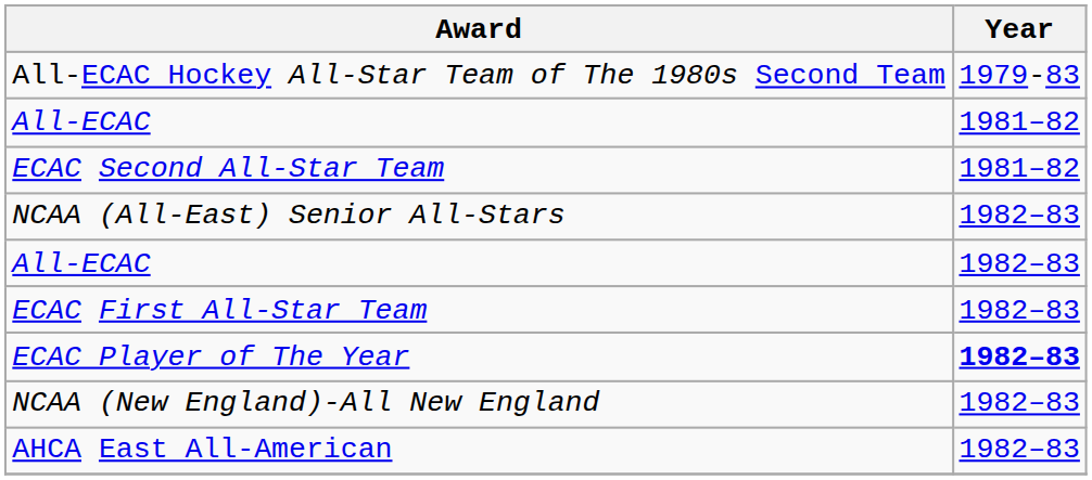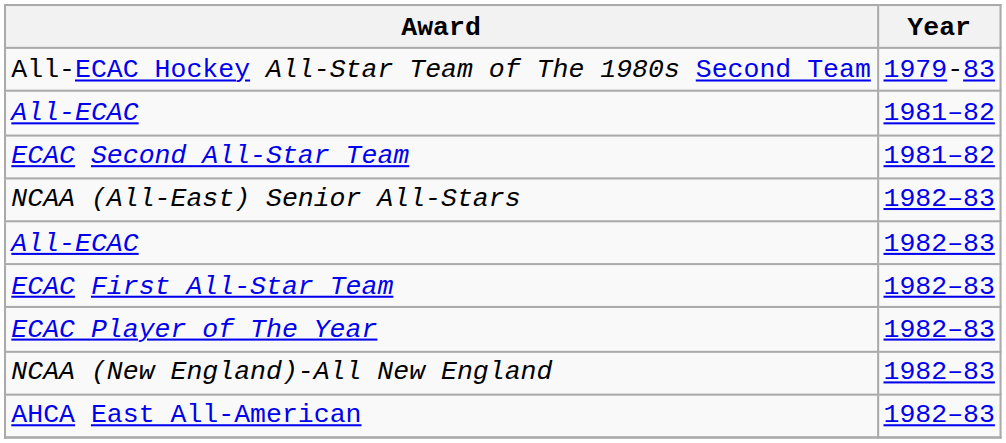row 8 | Year: bold -> normal
